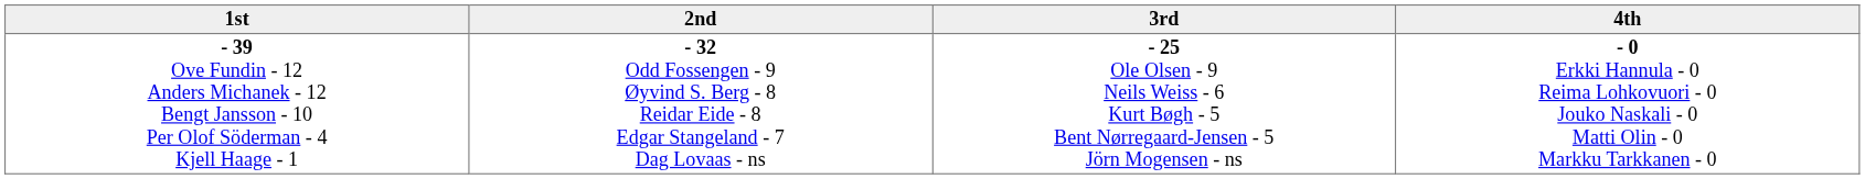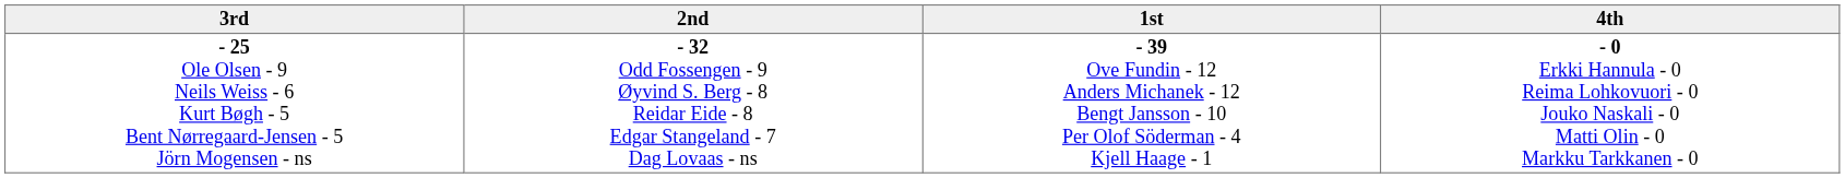columns swapped: 1st <-> 3rd
